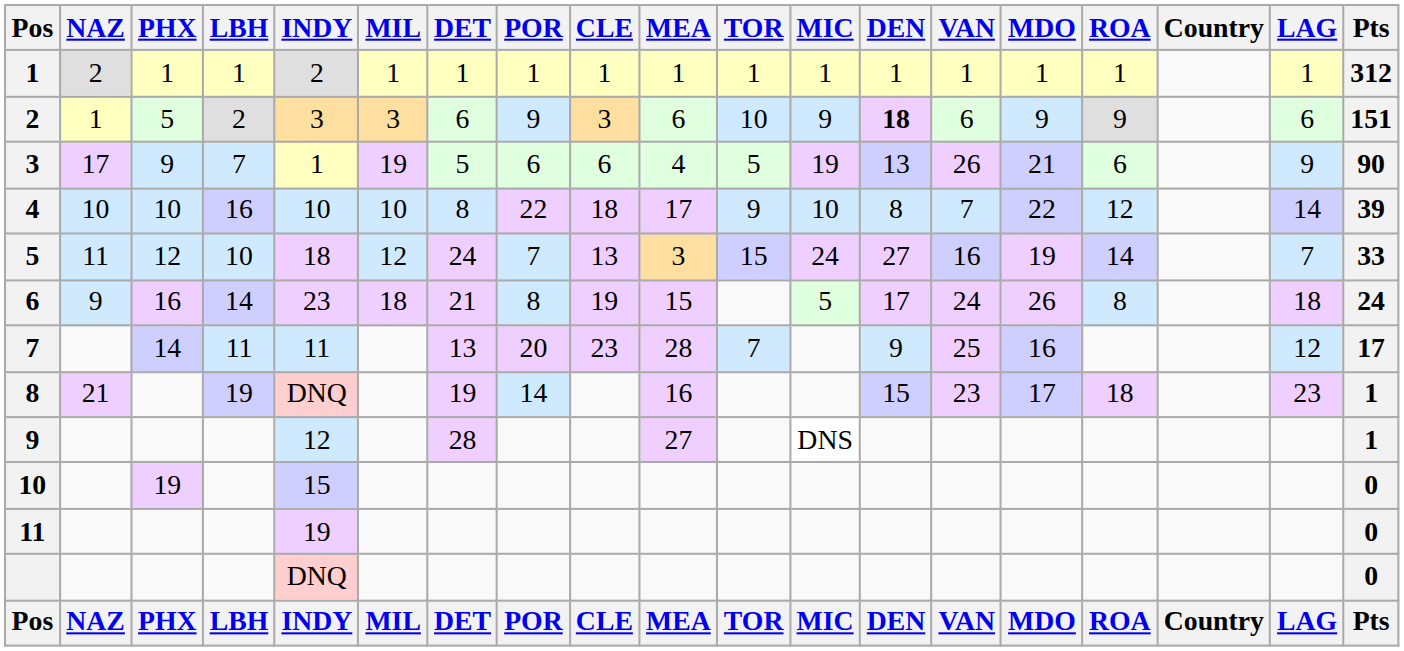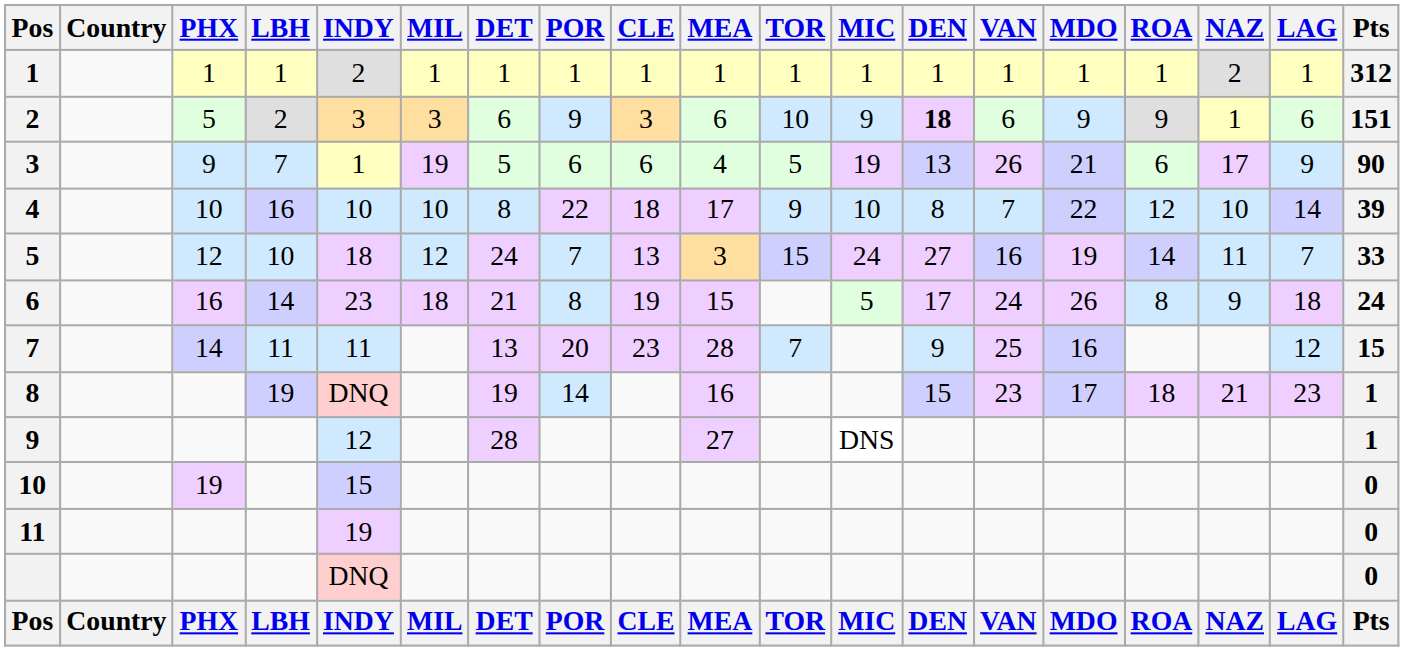columns swapped: Country <-> NAZ
row 8 | Pts: 17 -> 15
